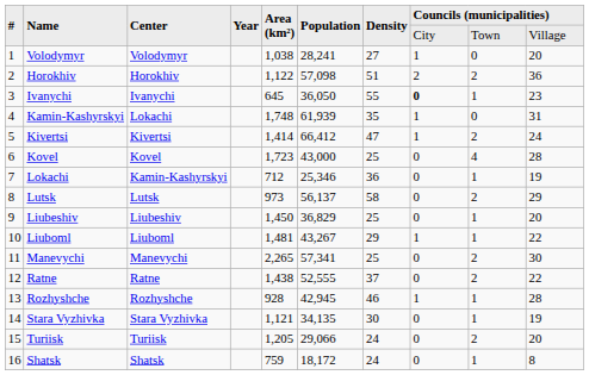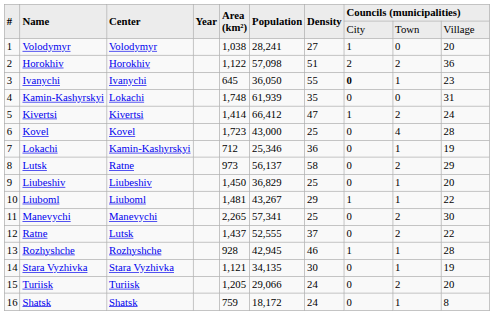row 6 | column 8: 1 -> 0
row 10 | Center: Lutsk -> Ratne
row 14 | Center: Ratne -> Lutsk
row 14 | Area (km²): 1,438 -> 1,437
